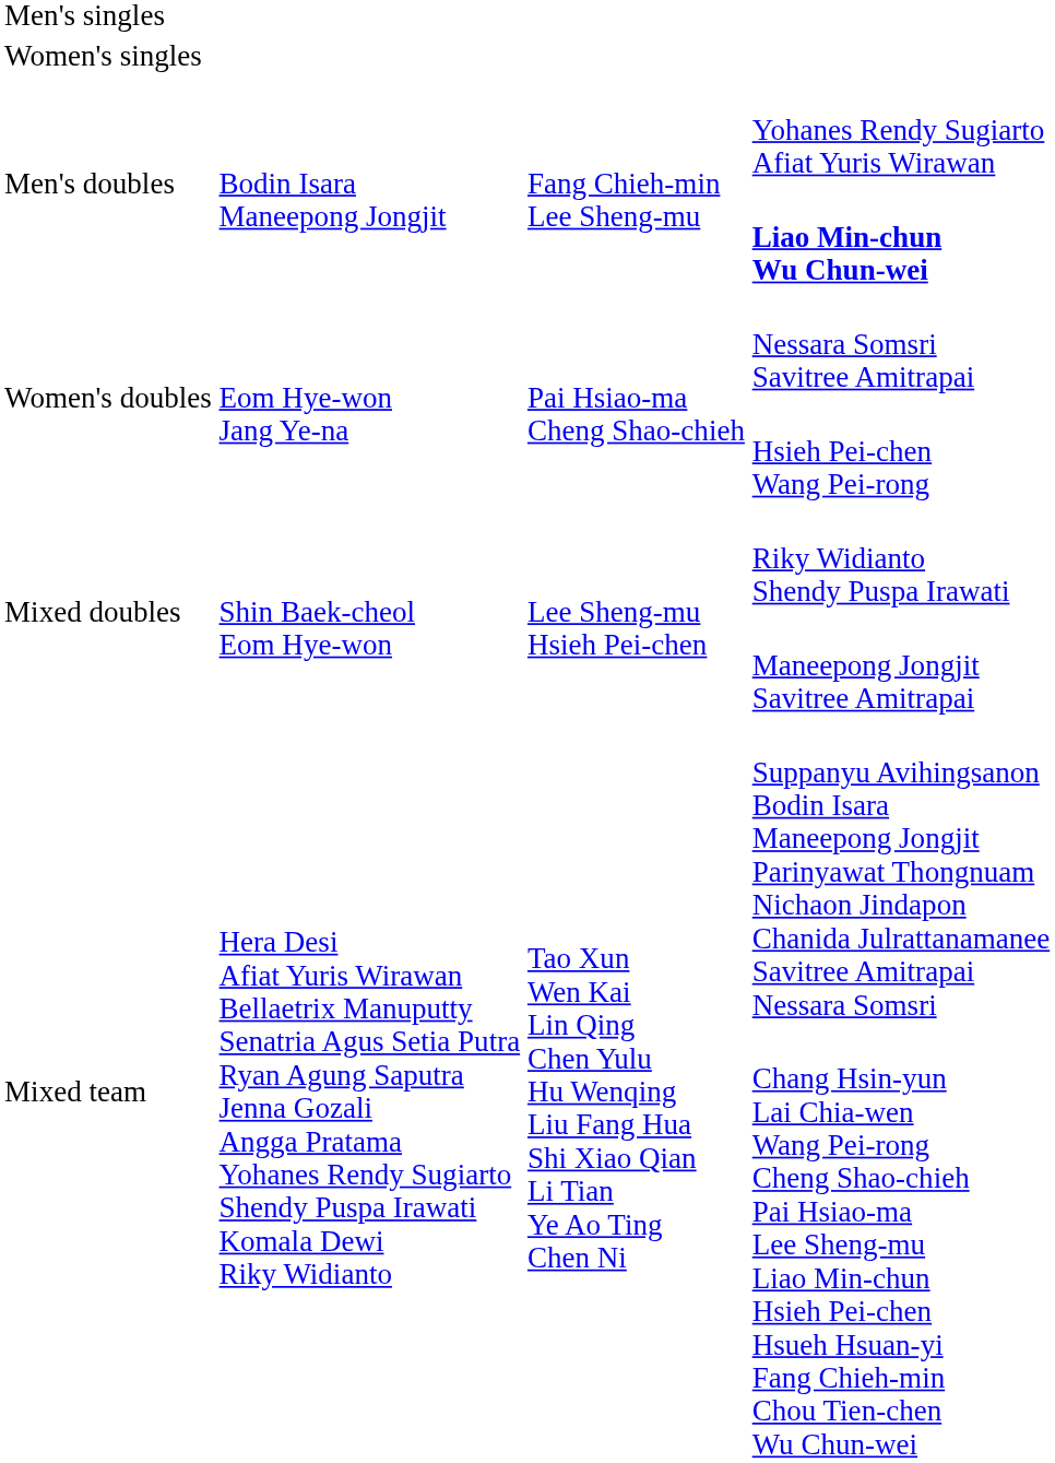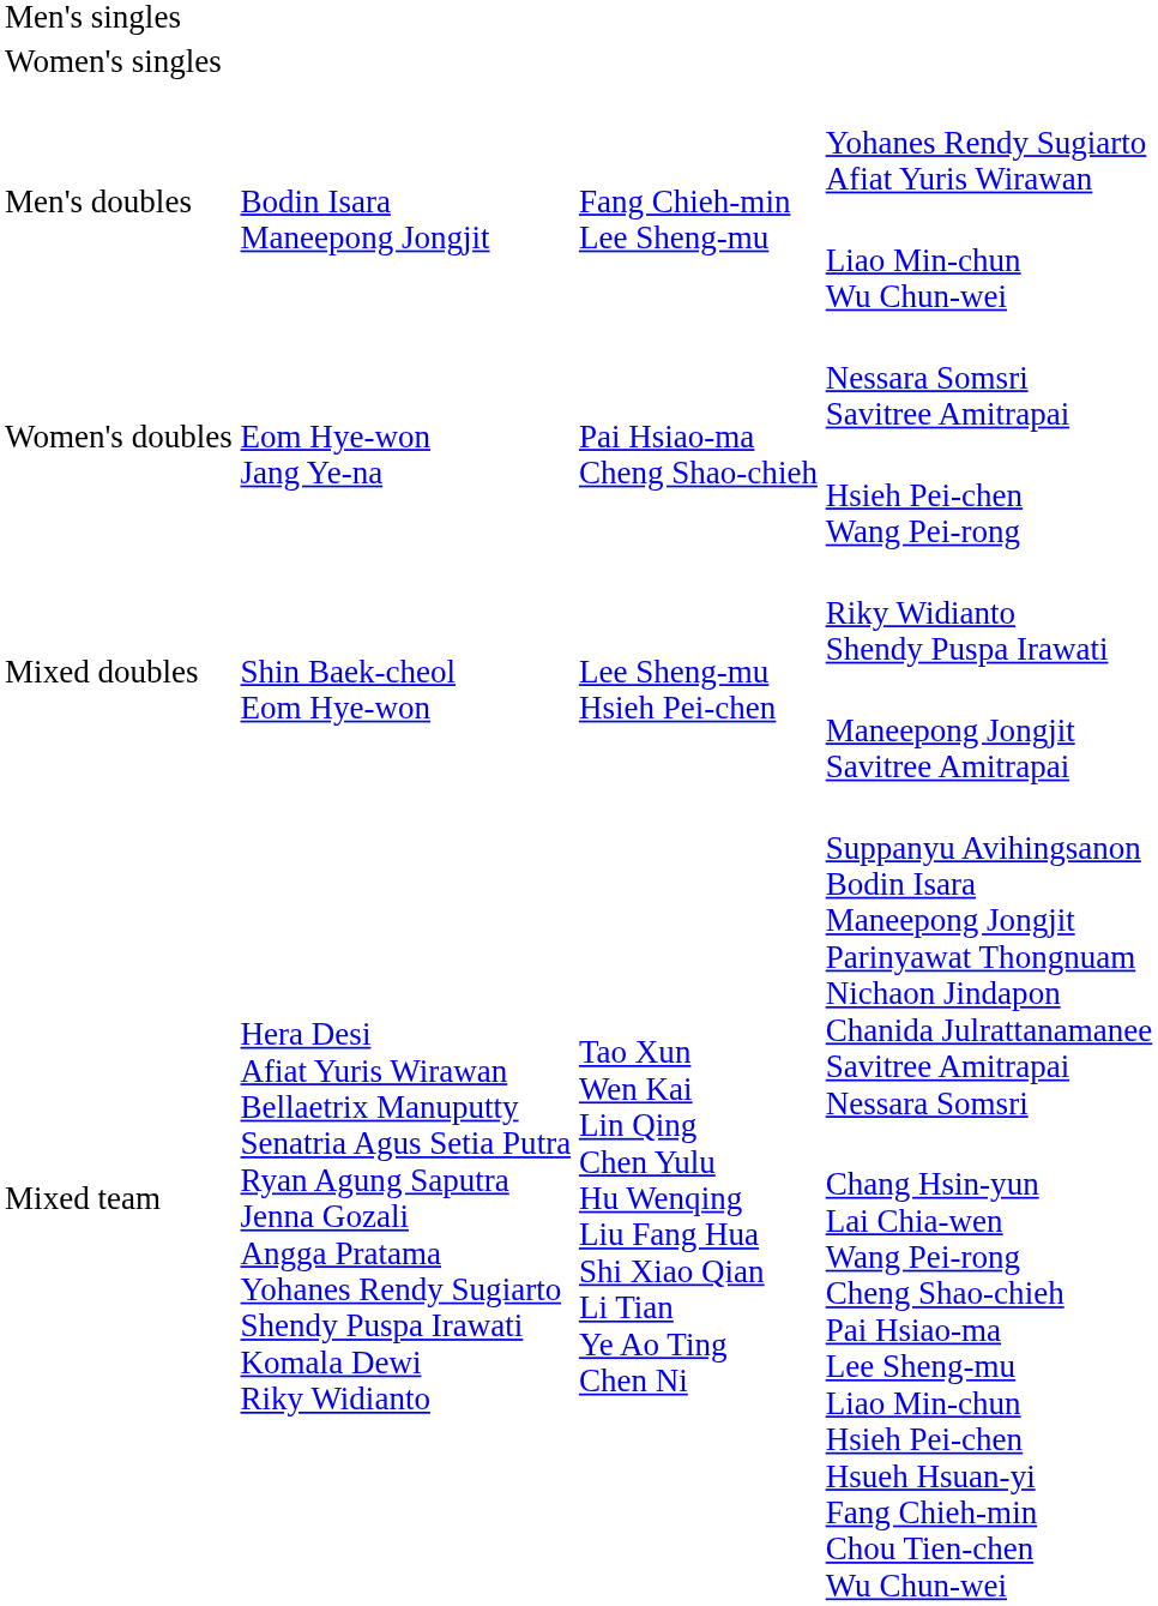Liao Min-chun Wu Chun-wei | column 4: bold -> normal
